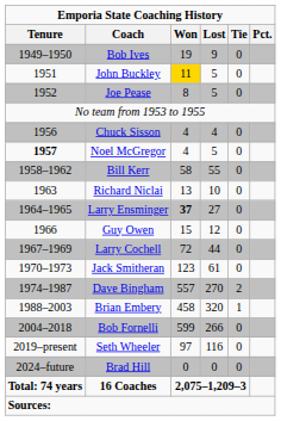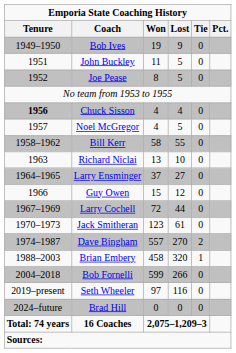John Buckley | Won: gold background -> no background
Chuck Sisson | Tenure: normal -> bold
Noel McGregor | Tenure: bold -> normal
Larry Ensminger | Won: bold -> normal
